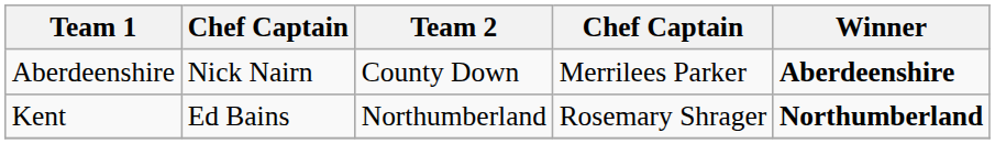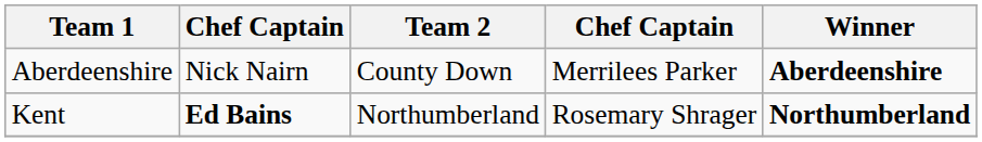Kent | column 2: normal -> bold
